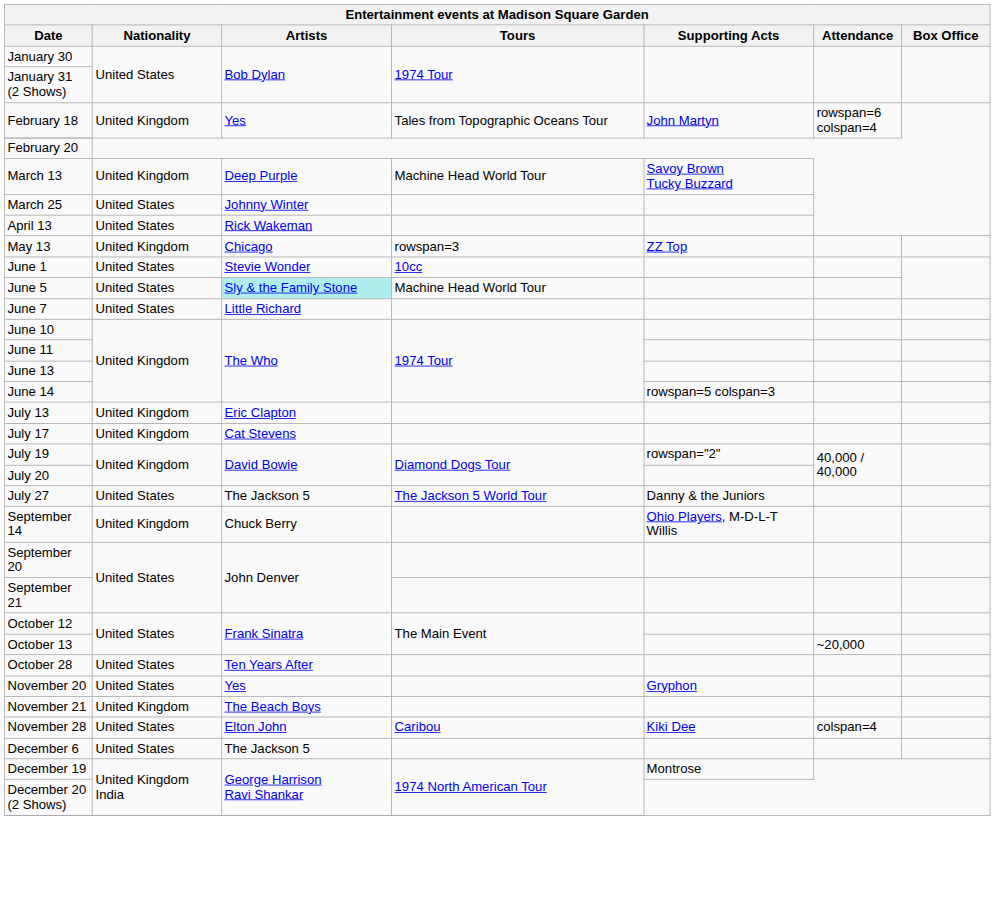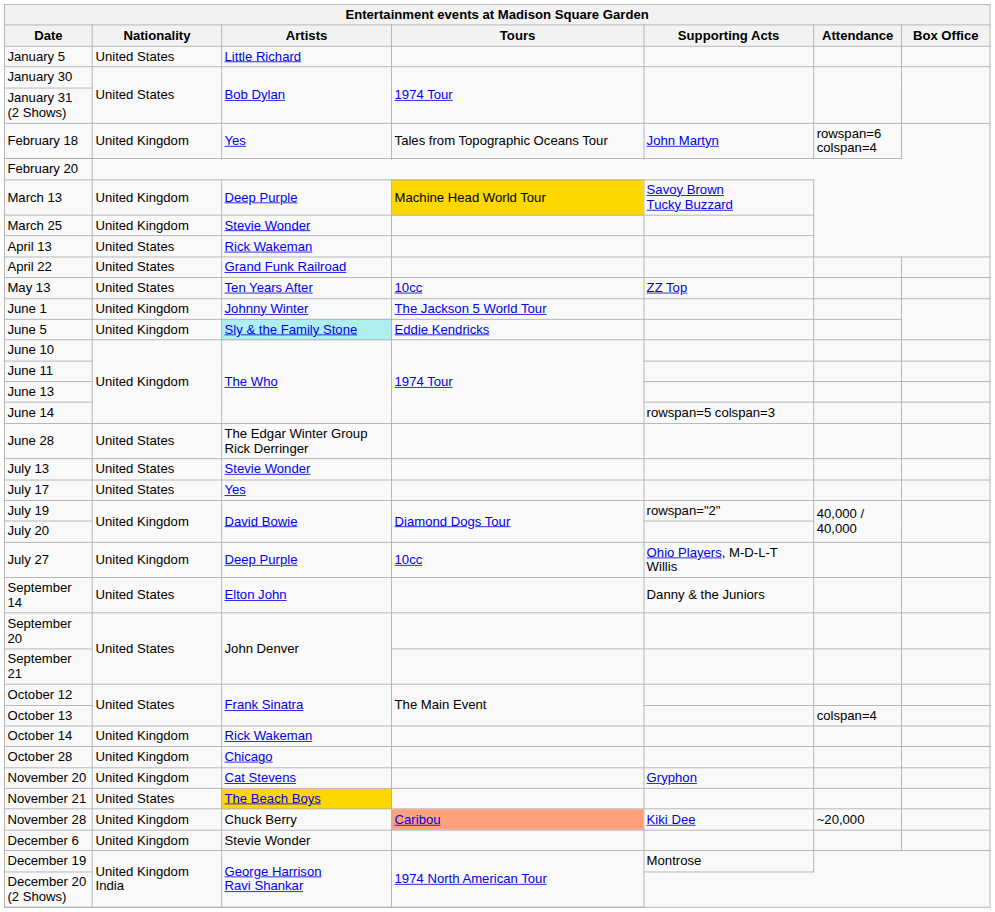+ row: January 5 | United States | Little Richard
March 13 | Tours: no background -> gold background
March 25 | Nationality: United States -> United Kingdom
March 25 | Artists: Johnny Winter -> Stevie Wonder
+ row: April 22 | United States | Grand Funk Railroad
May 13 | Nationality: United Kingdom -> United States
May 13 | Artists: Chicago -> Ten Years After
May 13 | Tours: rowspan=3 -> 10cc
June 1 | Nationality: United States -> United Kingdom
June 1 | Artists: Stevie Wonder -> Johnny Winter
June 1 | Tours: 10cc -> The Jackson 5 World Tour
June 5 | Nationality: United States -> United Kingdom
June 5 | Tours: Machine Head World Tour -> Eddie Kendricks
- row: June 7 | United States | Little Richard
+ row: June 28 | United States | The Edgar Winter Group Rick Derringer
July 13 | Nationality: United Kingdom -> United States
July 13 | Artists: Eric Clapton -> Stevie Wonder
July 17 | Nationality: United Kingdom -> United States
July 17 | Artists: Cat Stevens -> Yes
July 27 | Nationality: United States -> United Kingdom
July 27 | Artists: The Jackson 5 -> Deep Purple
July 27 | Tours: The Jackson 5 World Tour -> 10cc
July 27 | Supporting Acts: Danny & the Juniors -> Ohio Players, M-D-L-T Willis
September 14 | Nationality: United Kingdom -> United States
September 14 | Artists: Chuck Berry -> Elton John
September 14 | Supporting Acts: Ohio Players, M-D-L-T Willis -> Danny & the Juniors
October 13 | Attendance: ~20,000 -> colspan=4
+ row: October 14 | United Kingdom | Rick Wakeman
October 28 | Nationality: United States -> United Kingdom
October 28 | Artists: Ten Years After -> Chicago
November 20 | Nationality: United States -> United Kingdom
November 20 | Artists: Yes -> Cat Stevens
November 21 | Nationality: United Kingdom -> United States
November 21 | Artists: no background -> gold background
November 28 | Nationality: United States -> United Kingdom
November 28 | Artists: Elton John -> Chuck Berry
November 28 | Tours: no background -> lightsalmon background
November 28 | Attendance: colspan=4 -> ~20,000
December 6 | Nationality: United States -> United Kingdom
December 6 | Artists: The Jackson 5 -> Stevie Wonder
